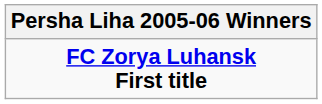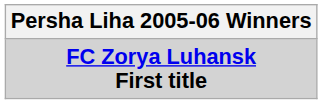row 2 | column 1: no background -> lightgrey background
